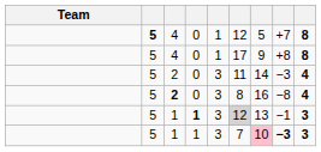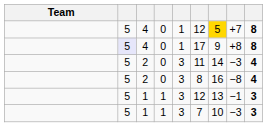row 2 | column 2: bold -> normal
row 2 | column 7: no background -> gold background
row 3 | column 2: no background -> lavender background
row 5 | column 3: bold -> normal
row 6 | column 4: bold -> normal
row 6 | column 6: lightgrey background -> no background
row 7 | column 7: pink background -> no background
row 7 | column 8: bold -> normal
